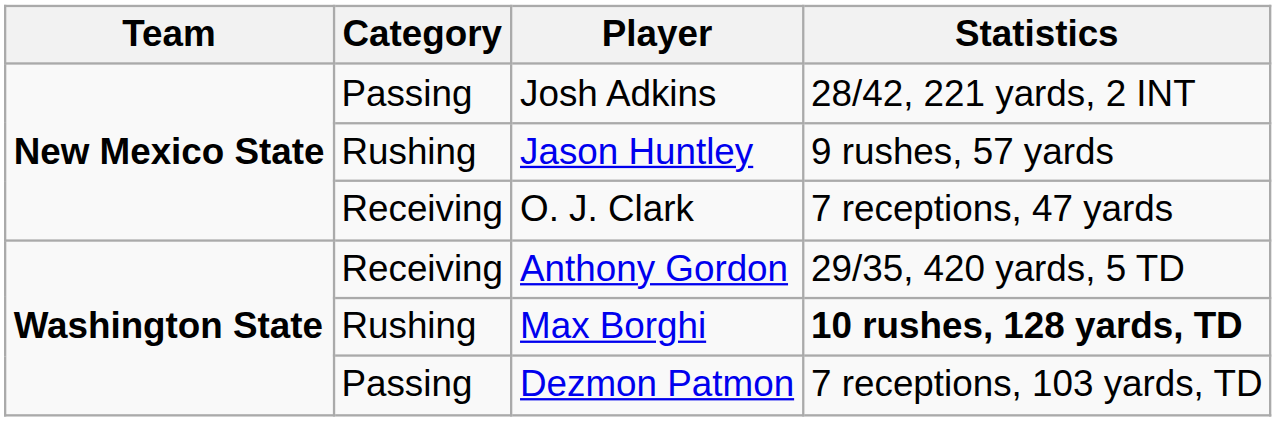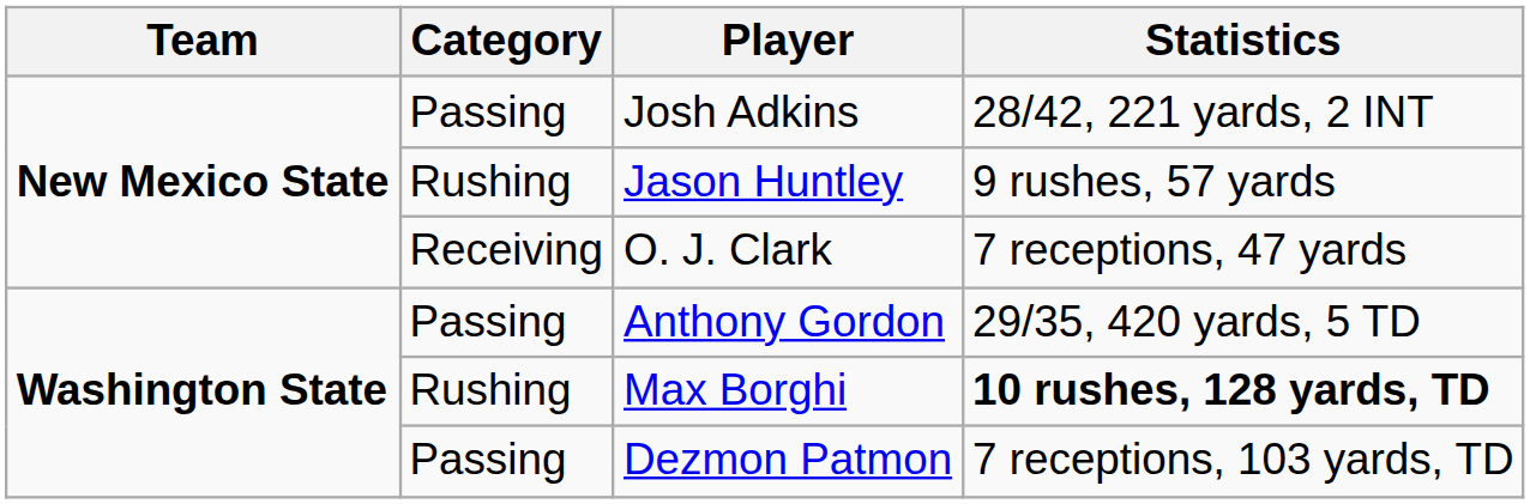Anthony Gordon | Category: Receiving -> Passing
